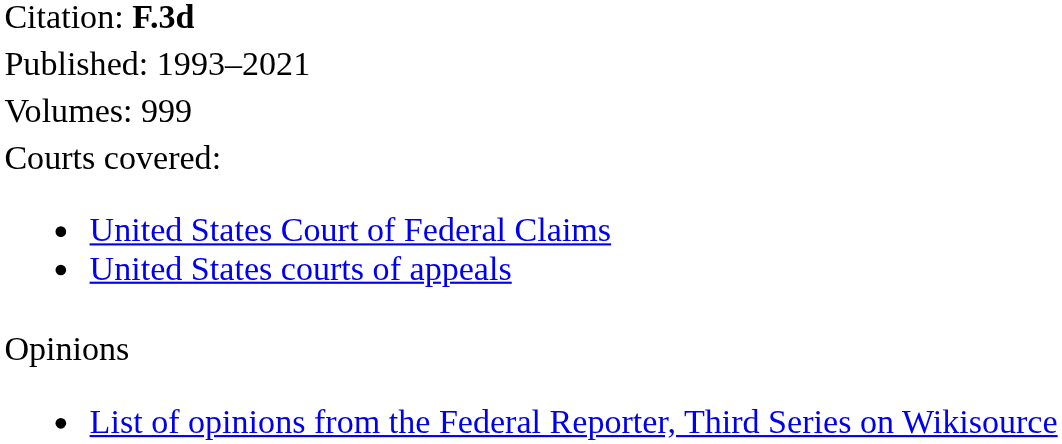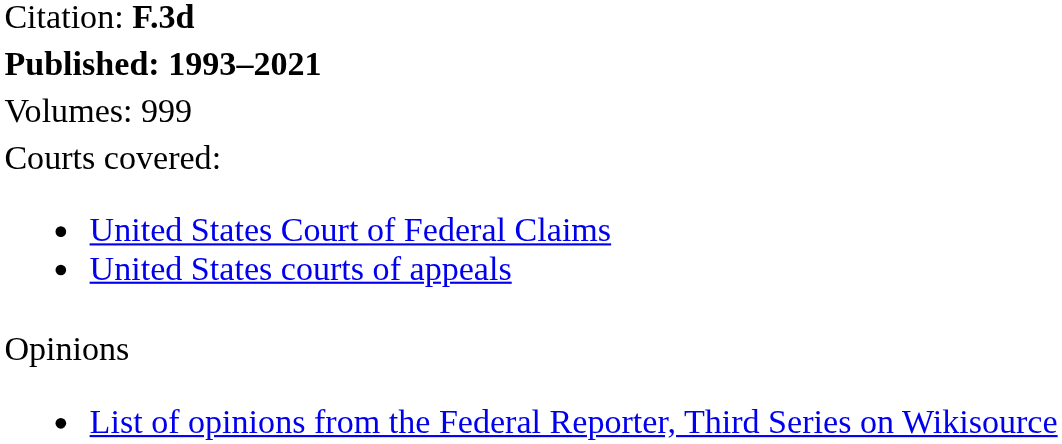row 2 | column 1: normal -> bold
